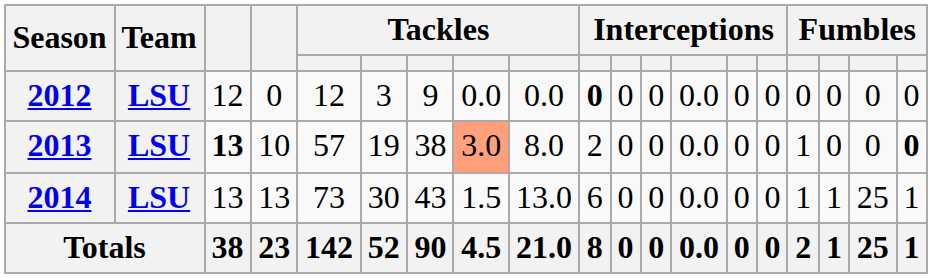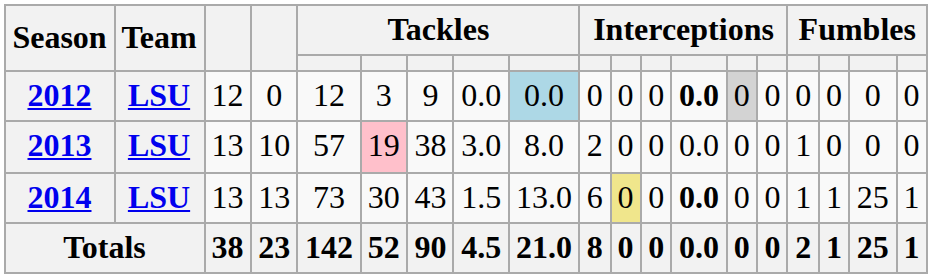2012 | column 9: no background -> lightblue background
2012 | column 10: bold -> normal
2012 | column 13: normal -> bold
2012 | column 14: no background -> lightgrey background
2013 | column 3: bold -> normal
2013 | column 6: no background -> pink background
2013 | column 8: lightsalmon background -> no background
2013 | column 19: bold -> normal
2014 | column 11: no background -> khaki background
2014 | column 13: normal -> bold
